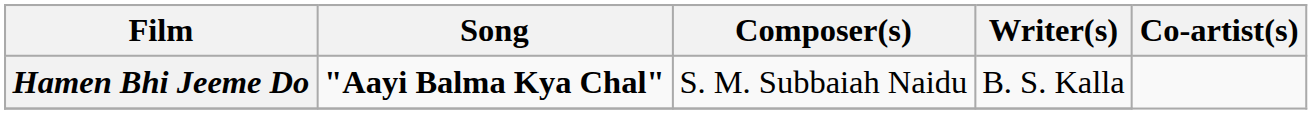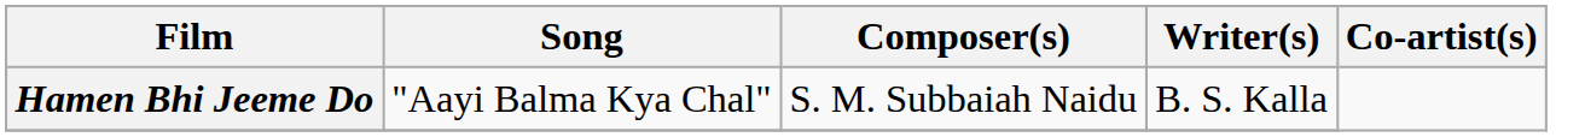Hamen Bhi Jeeme Do | Song: bold -> normal
